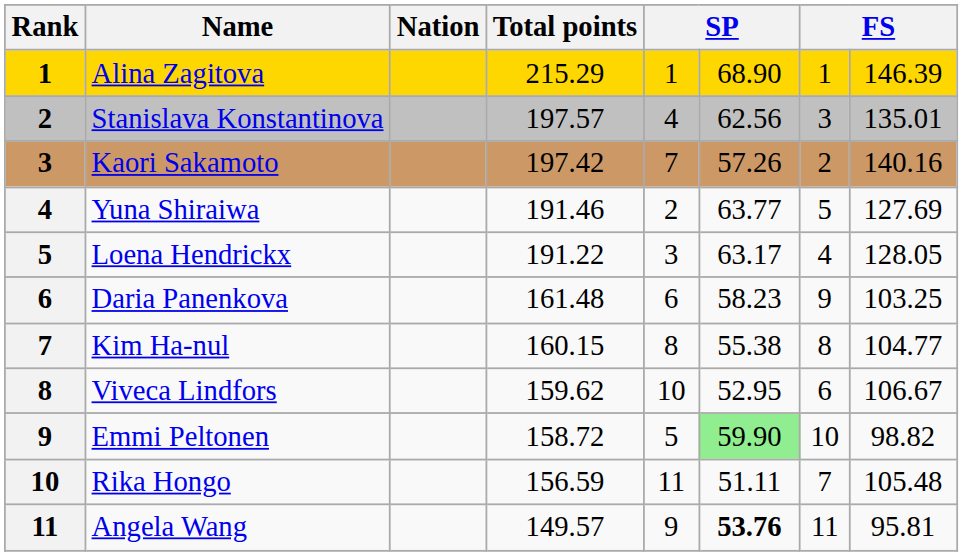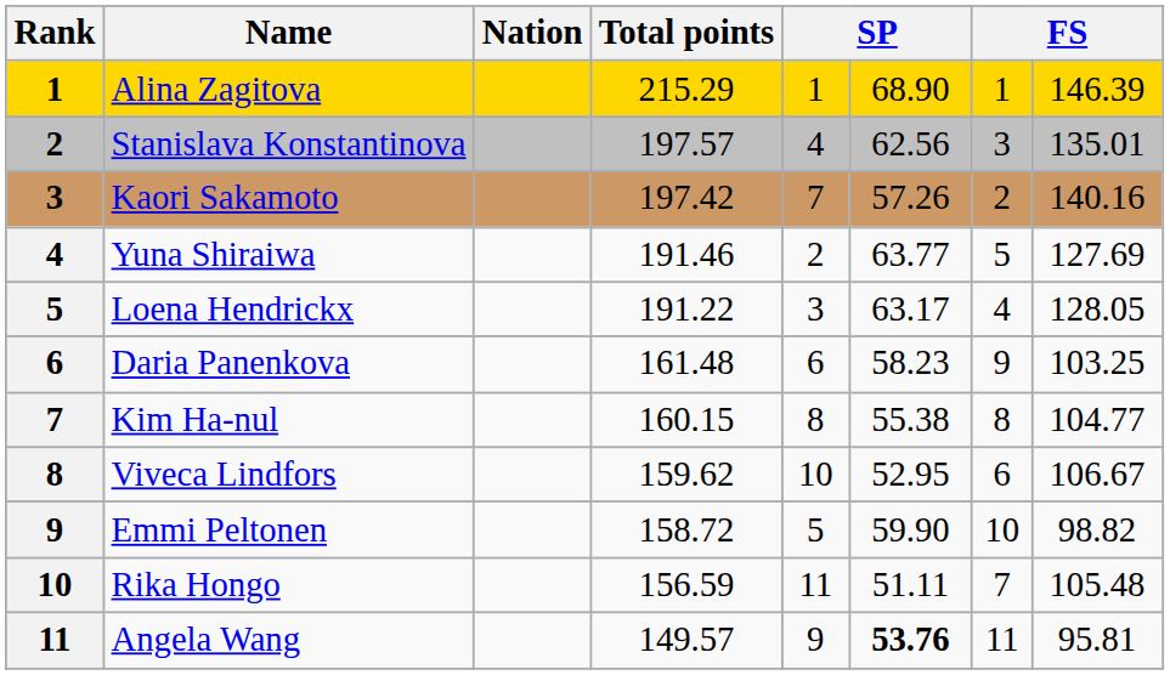Emmi Peltonen | column 6: lightgreen background -> no background
